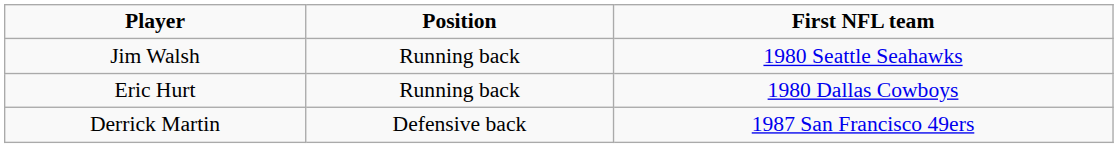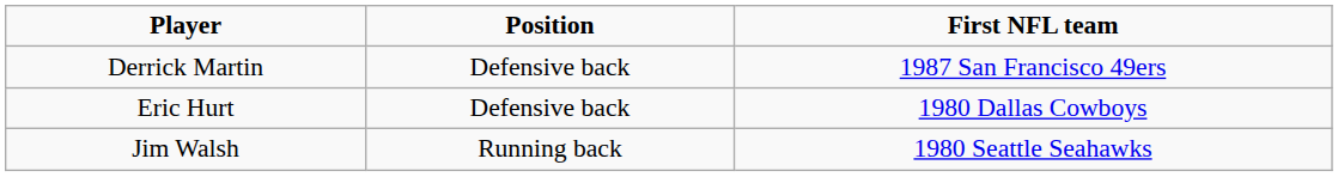rows swapped: Derrick Martin <-> Jim Walsh
Eric Hurt | Position: Running back -> Defensive back
